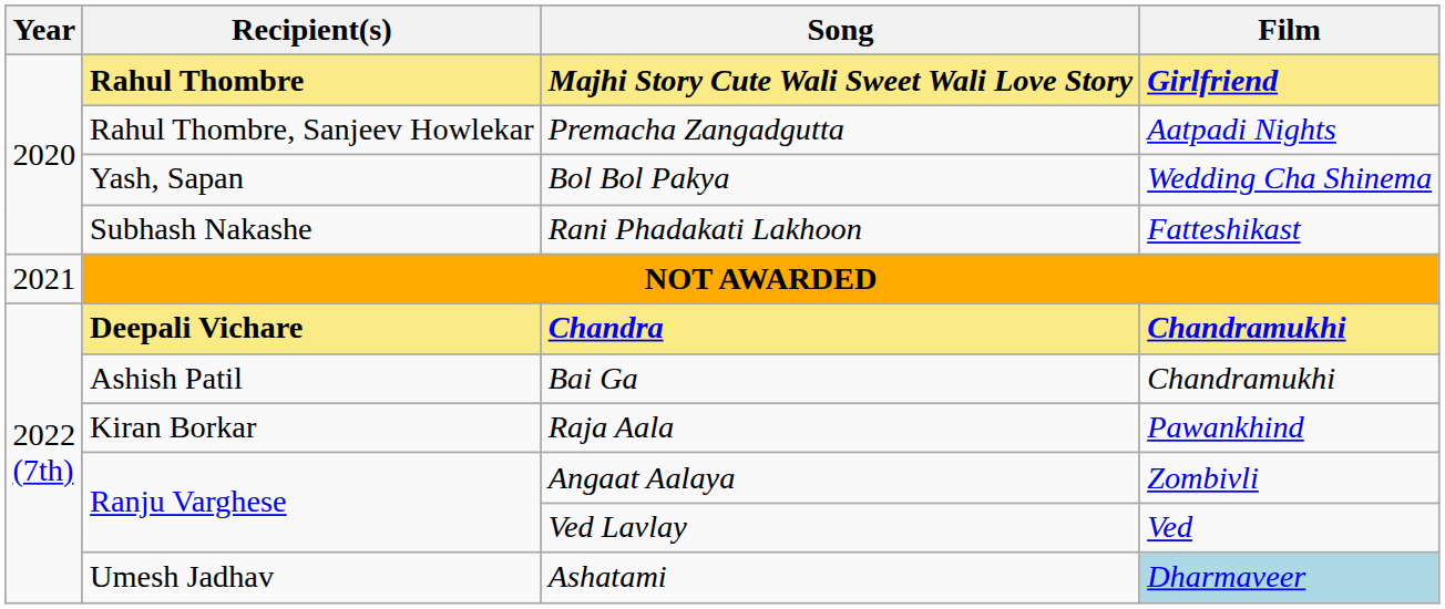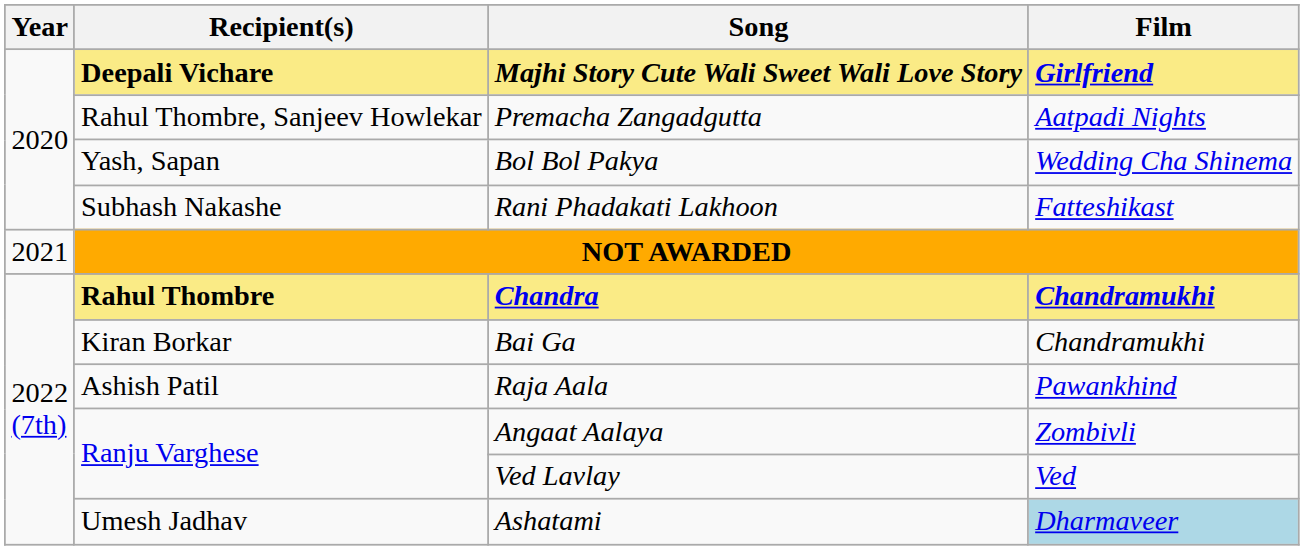Majhi Story Cute Wali Sweet Wali Love Story | Recipient(s): Rahul Thombre -> Deepali Vichare
Chandra | Recipient(s): Deepali Vichare -> Rahul Thombre
Bai Ga | Recipient(s): Ashish Patil -> Kiran Borkar
Raja Aala | Recipient(s): Kiran Borkar -> Ashish Patil
